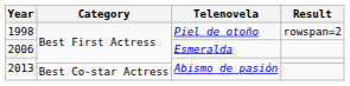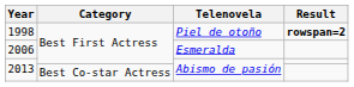1998 | Result: normal -> bold
